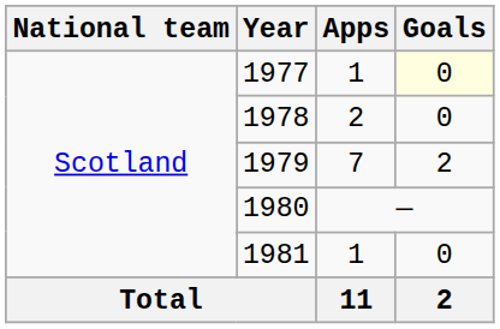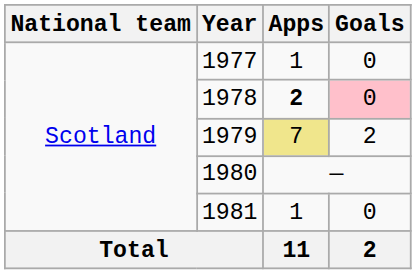1977 | Goals: lightyellow background -> no background
1978 | Apps: normal -> bold
1978 | Goals: no background -> pink background
1979 | Apps: no background -> khaki background
